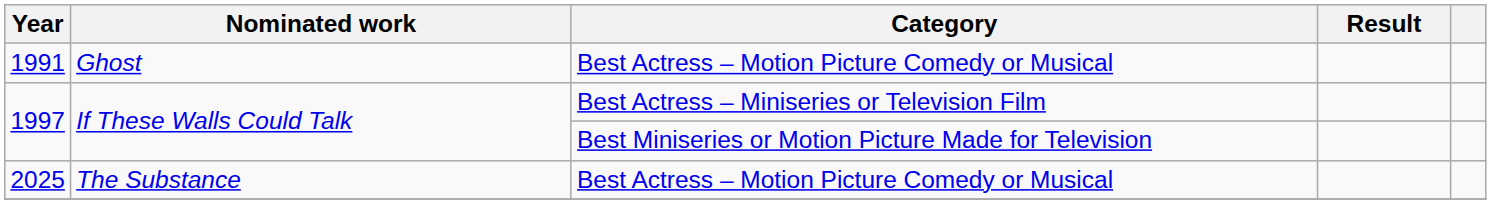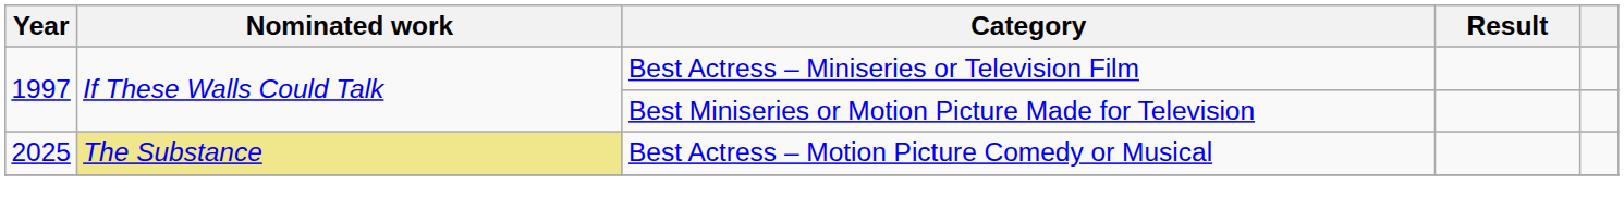- row: 1991 | Ghost | Best Actress – Motion Picture Comedy or Musical
2025 | Nominated work: no background -> khaki background
